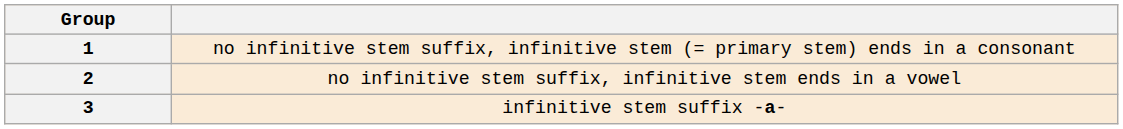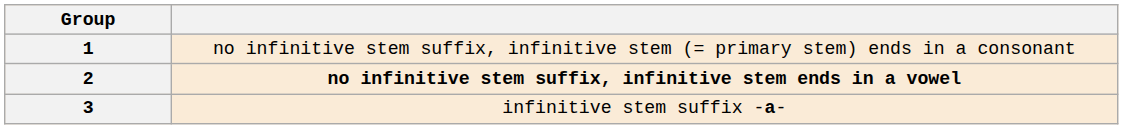2 | column 2: normal -> bold
